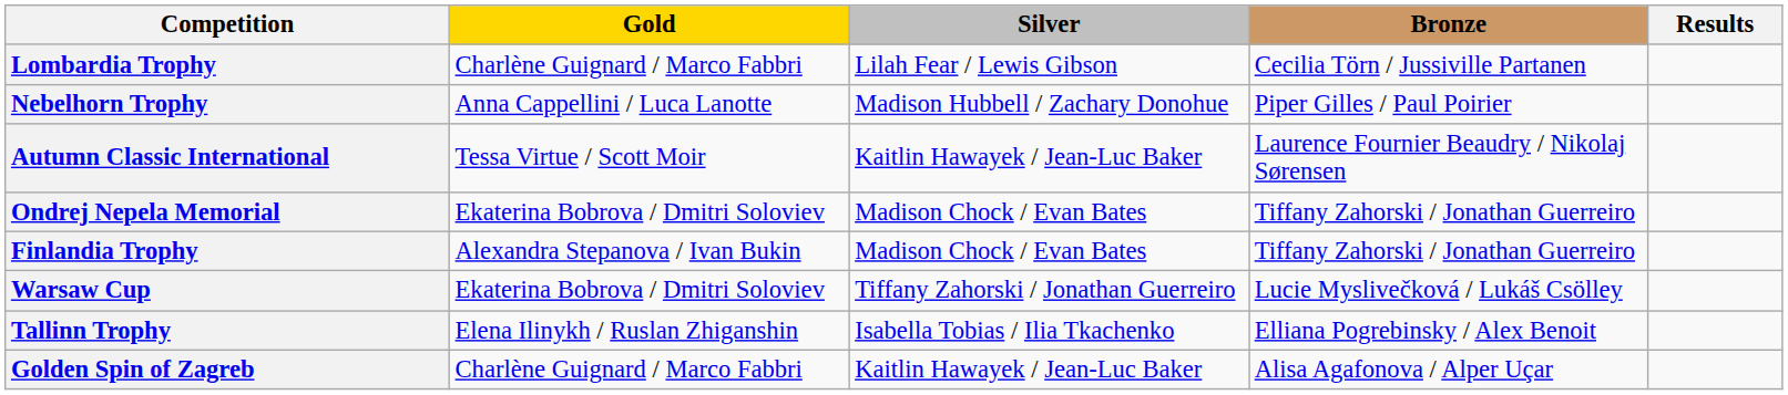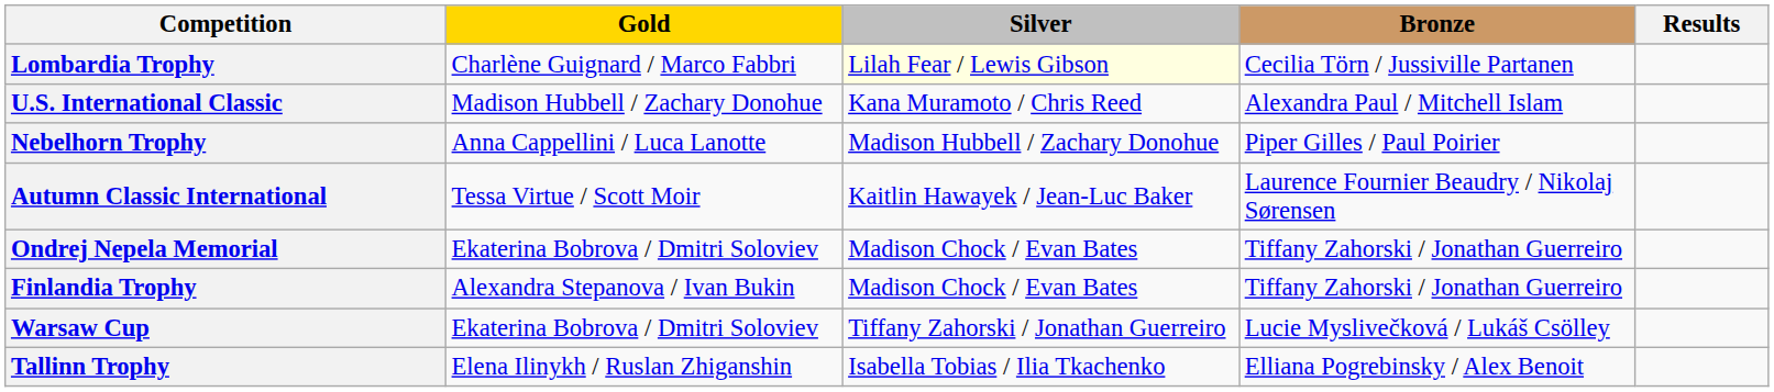Lombardia Trophy | Silver: no background -> lightyellow background
+ row: U.S. International Classic | Madison Hubbell / Zachary Donohue | Kana Muramoto / Chris Reed | Alexandra Paul / Mitchell Islam
- row: Golden Spin of Zagreb | Charlène Guignard / Marco Fabbri | Kaitlin Hawayek / Jean-Luc Baker | Alisa Agafonova / Alper Uçar
